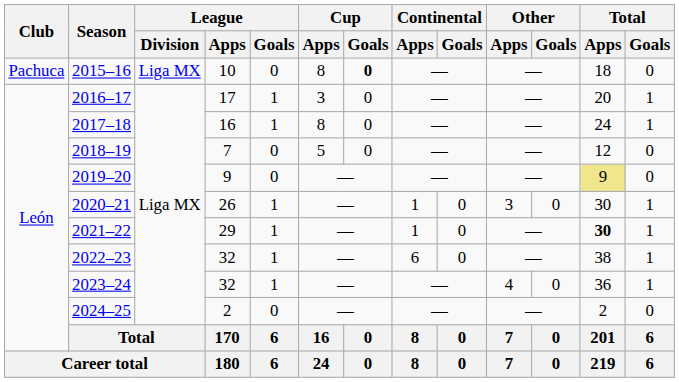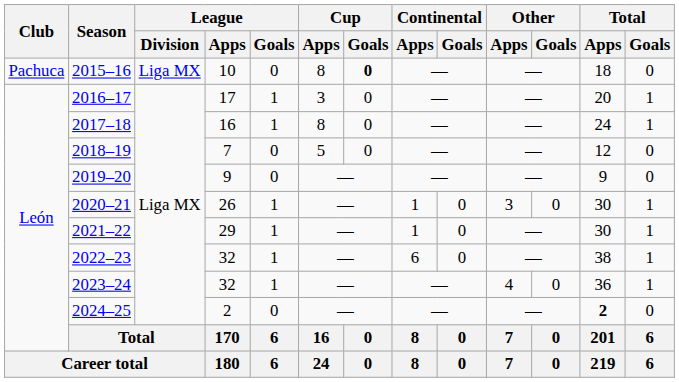2019–20 | Total / Apps: khaki background -> no background
2021–22 | Total / Apps: bold -> normal
2024–25 | Total / Apps: normal -> bold
